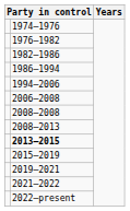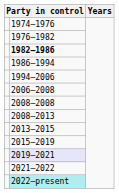1982–1986 | column 2: normal -> bold
2013–2015 | column 2: bold -> normal
2019–2021 | column 2: no background -> lavender background
2022–present | column 2: no background -> paleturquoise background
